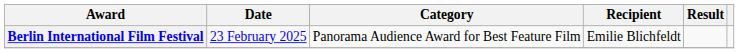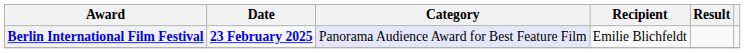Berlin International Film Festival | Date: normal -> bold
Berlin International Film Festival | Category: no background -> lavender background
